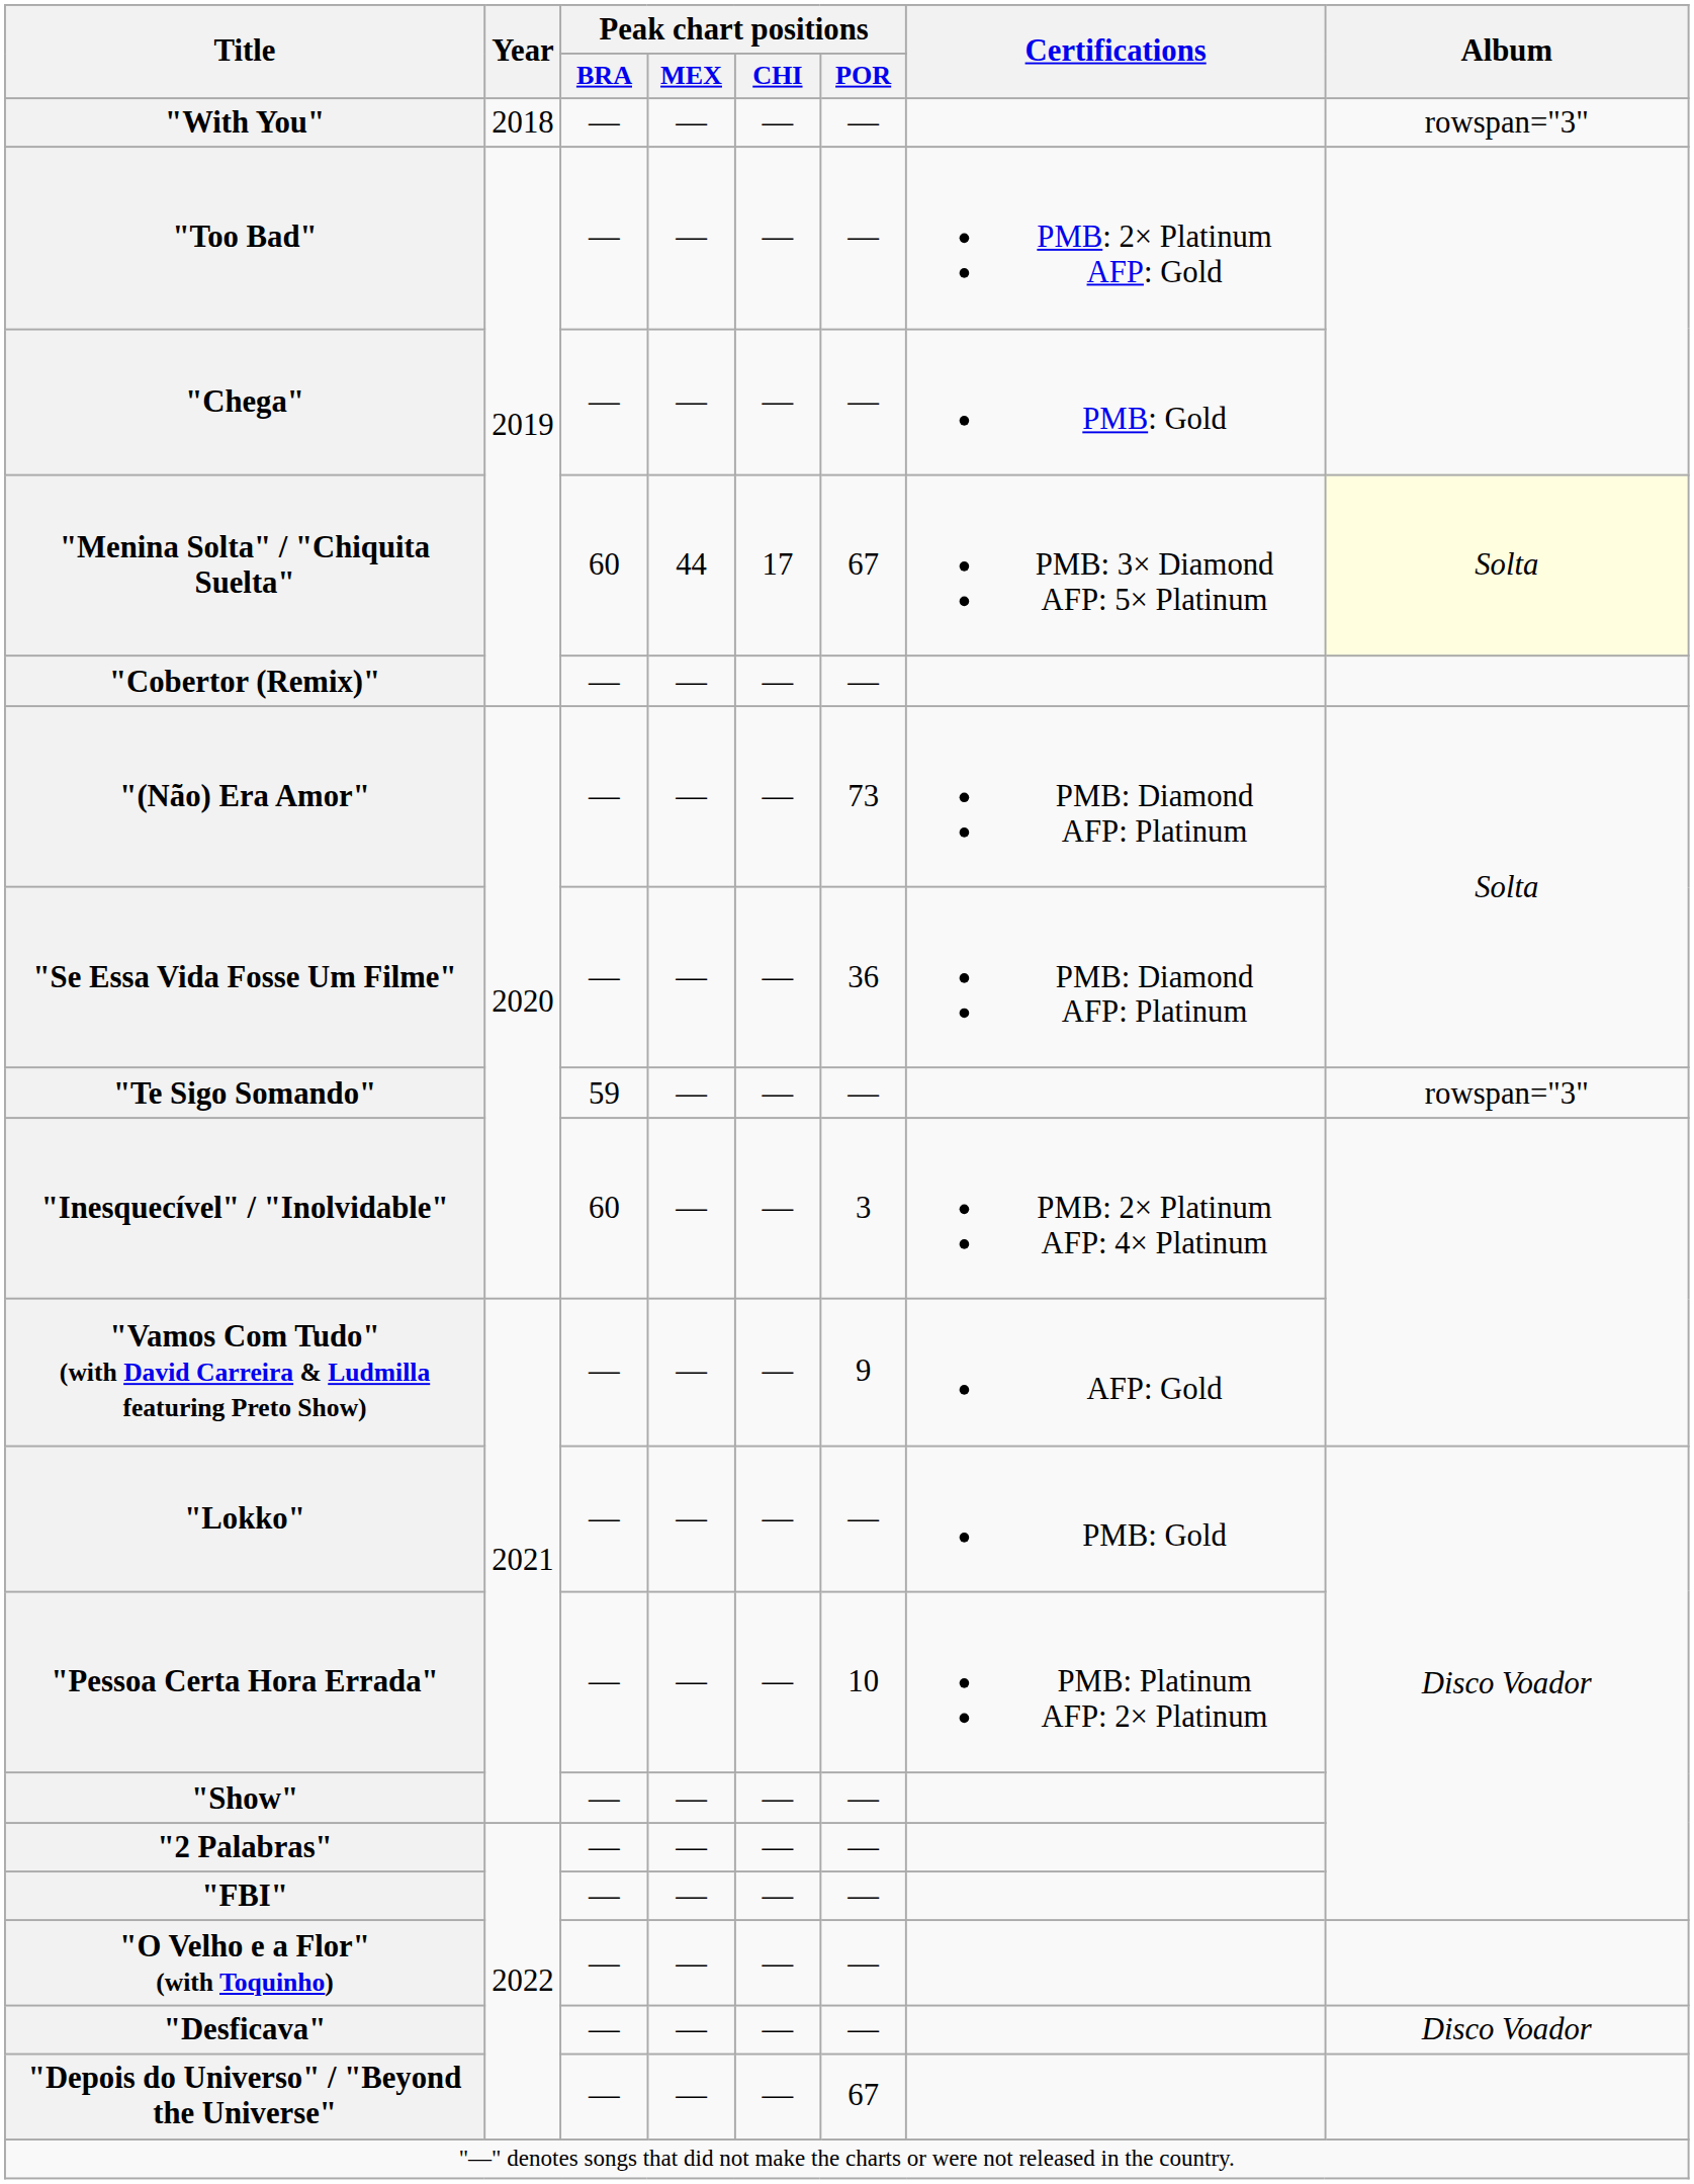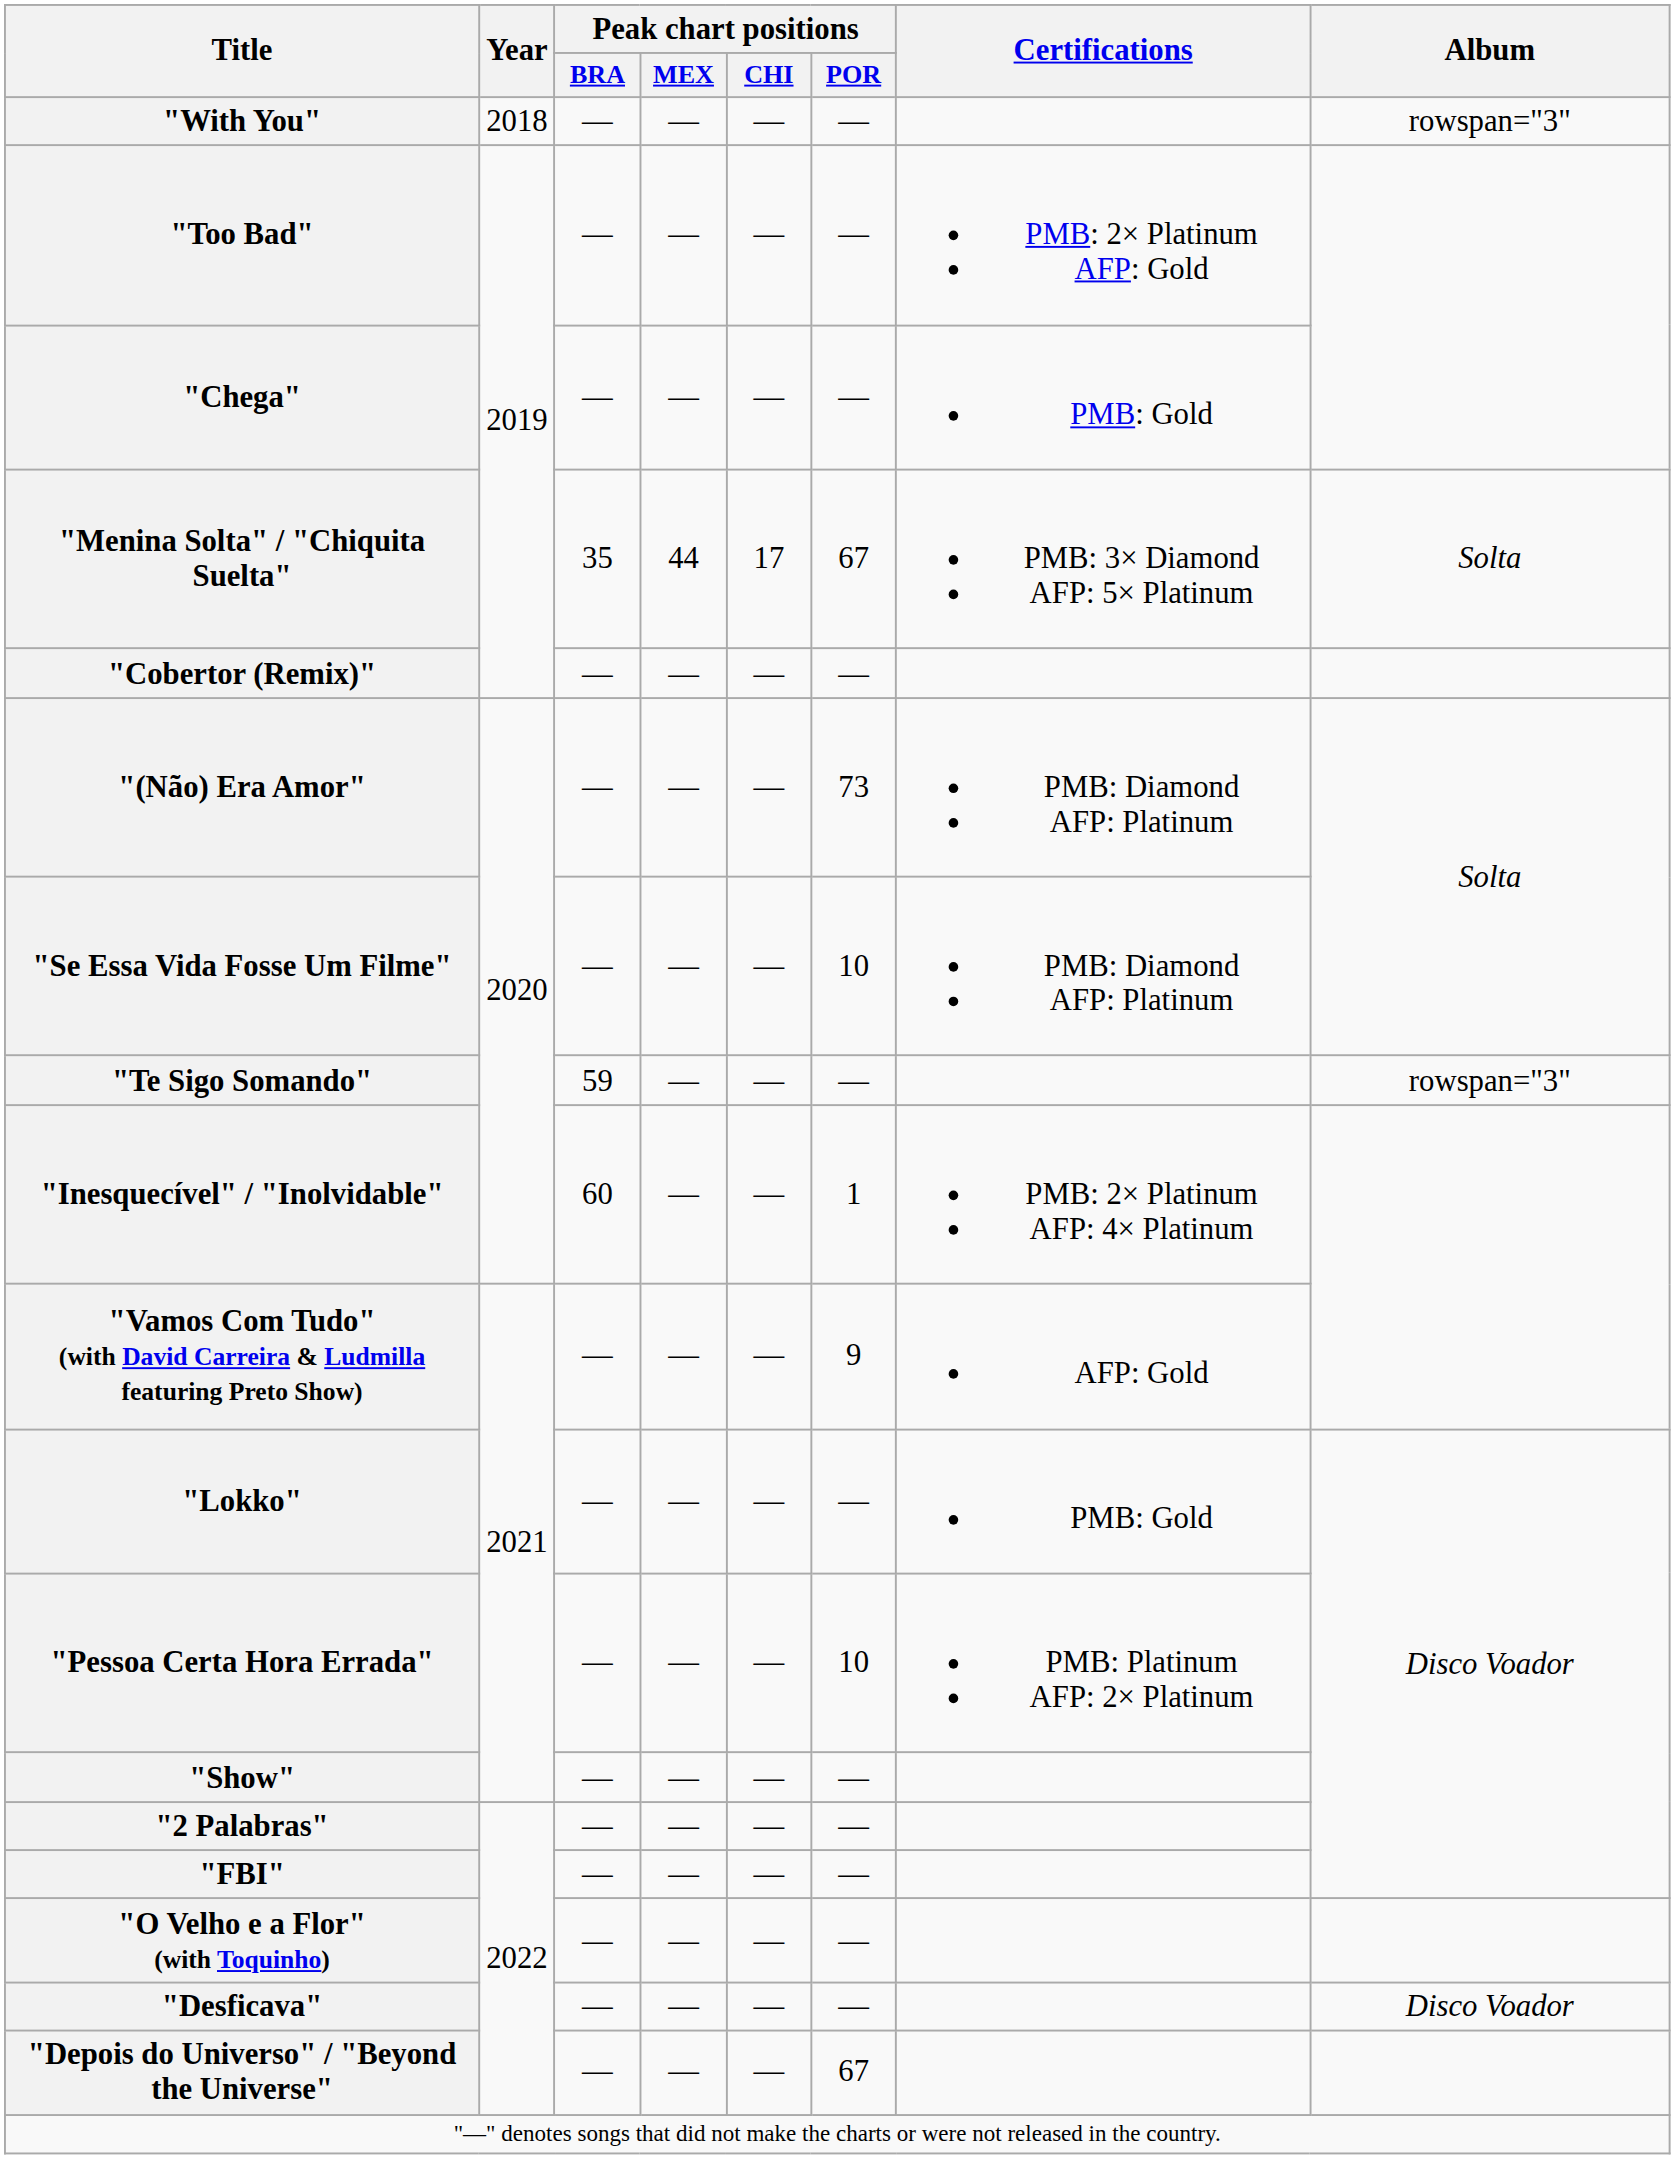"Menina Solta" / "Chiquita Suelta" | Peak chart positions / BRA: 60 -> 35
"Menina Solta" / "Chiquita Suelta" | Album: lightyellow background -> no background
"Se Essa Vida Fosse Um Filme" | Peak chart positions / POR: 36 -> 10
"Inesquecível" / "Inolvidable" | Peak chart positions / POR: 3 -> 1
